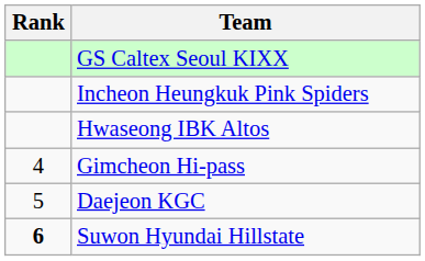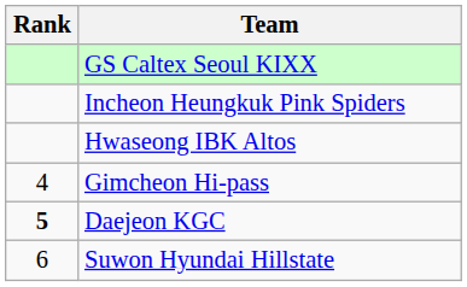Daejeon KGC | Rank: normal -> bold
Suwon Hyundai Hillstate | Rank: bold -> normal
